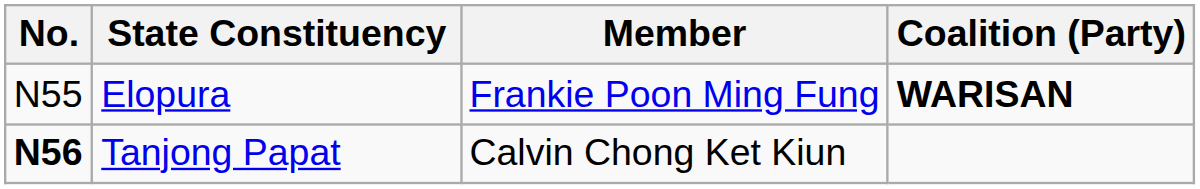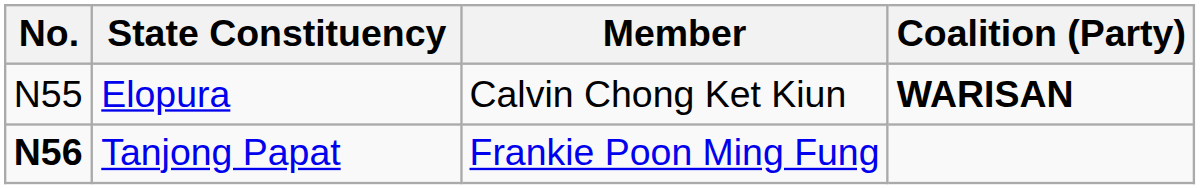Elopura | Member: Frankie Poon Ming Fung -> Calvin Chong Ket Kiun
Tanjong Papat | Member: Calvin Chong Ket Kiun -> Frankie Poon Ming Fung
